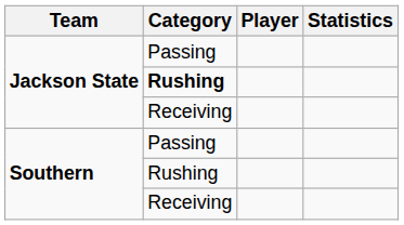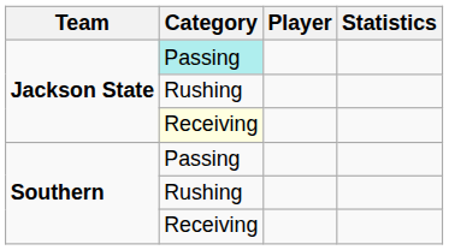Jackson State / Passing | Category: no background -> paleturquoise background
Jackson State / Rushing | Category: bold -> normal
Jackson State / Receiving | Category: no background -> lightyellow background
